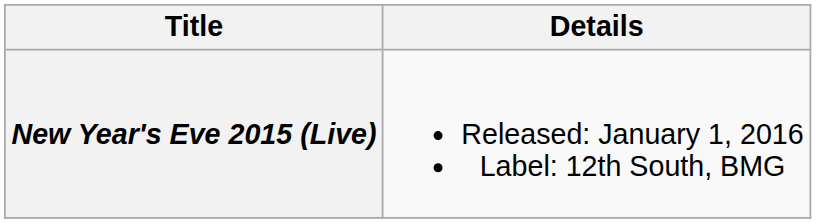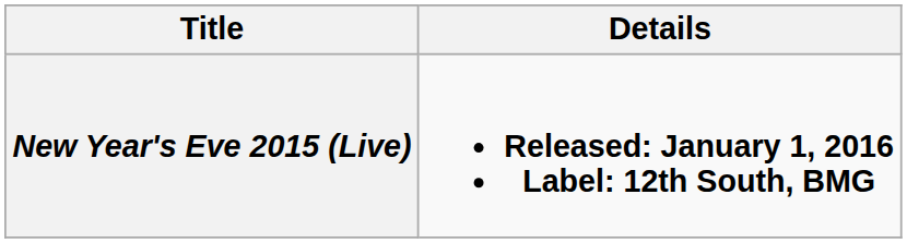New Year's Eve 2015 (Live) | Details: normal -> bold
